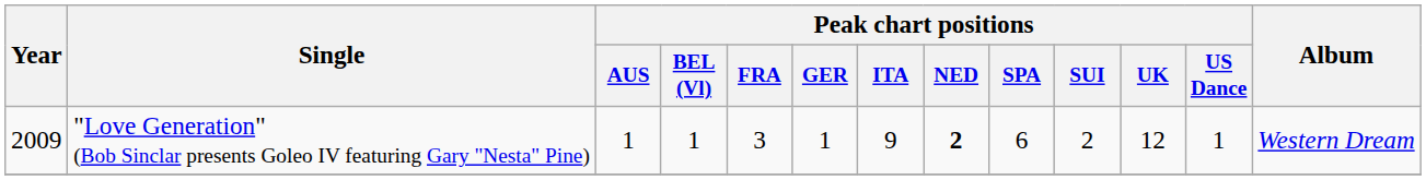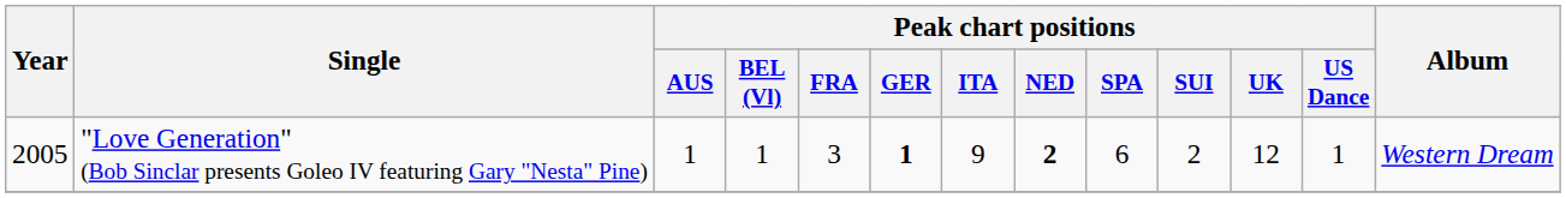row 3 | Year: 2009 -> 2005
row 3 | Peak chart positions / GER: normal -> bold
